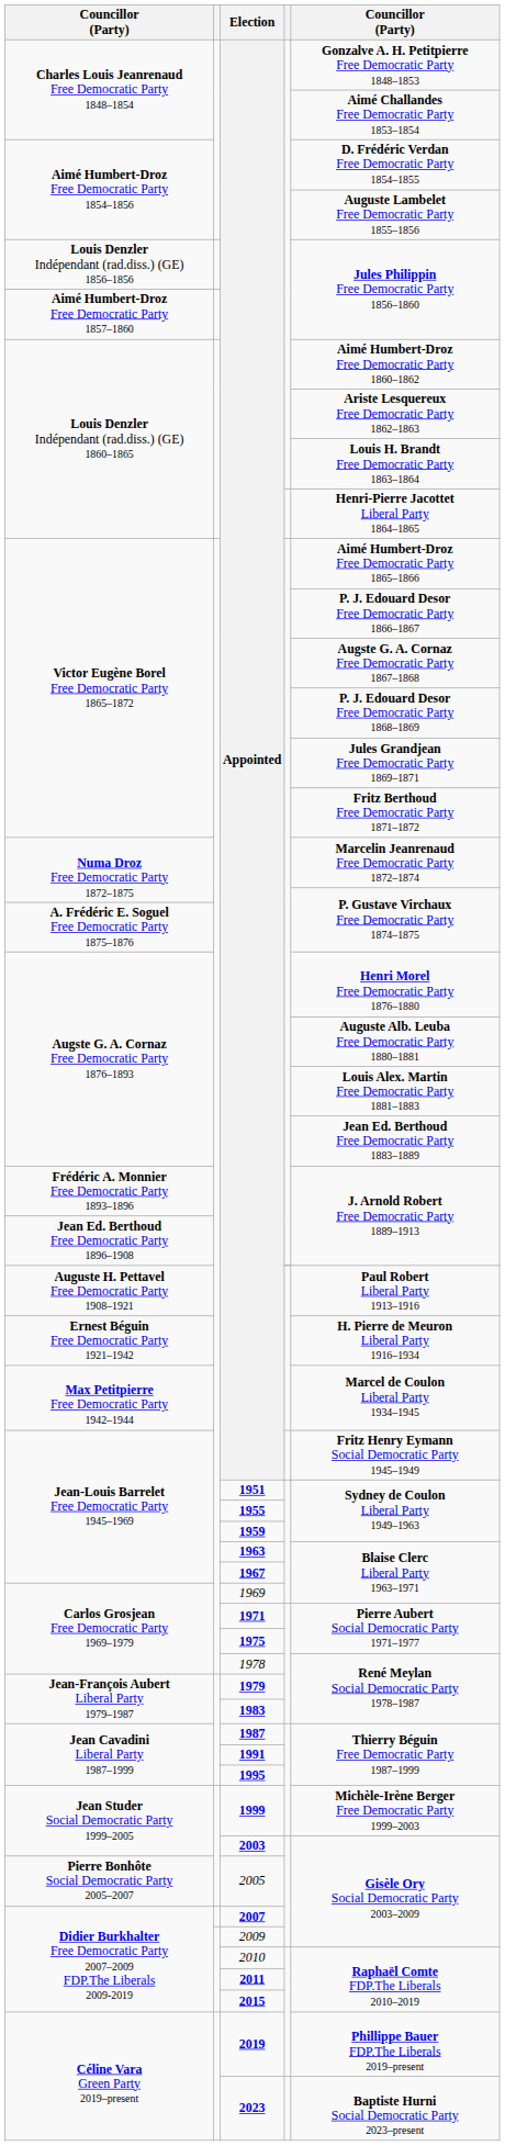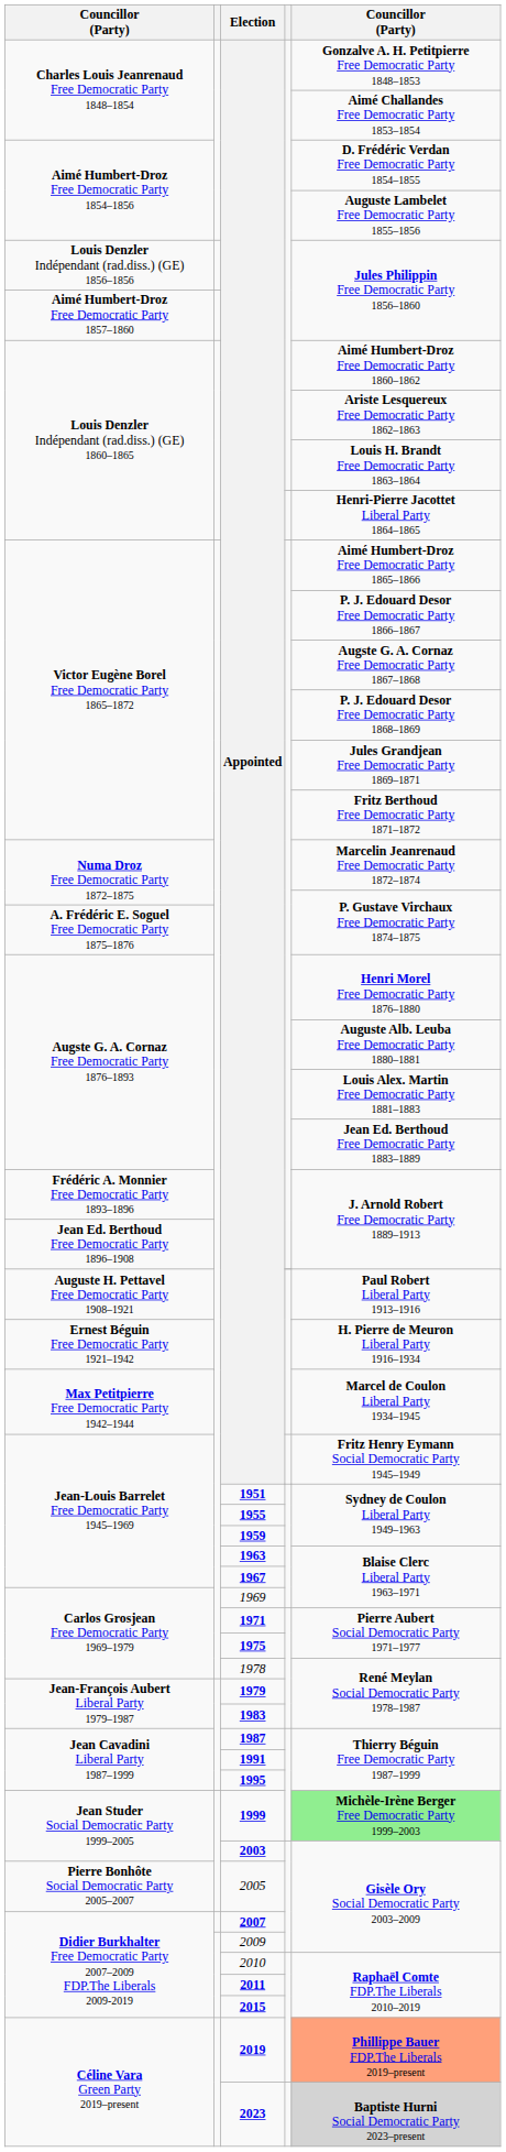1999 | column 5: no background -> lightgreen background
2019 | column 5: no background -> lightsalmon background
2023 | column 5: no background -> lightgrey background
